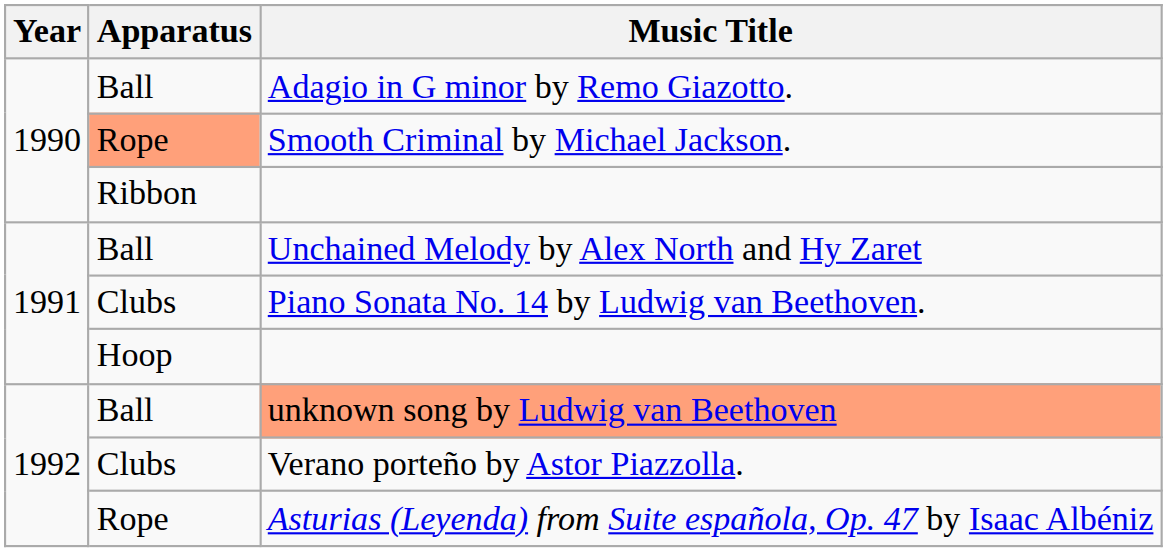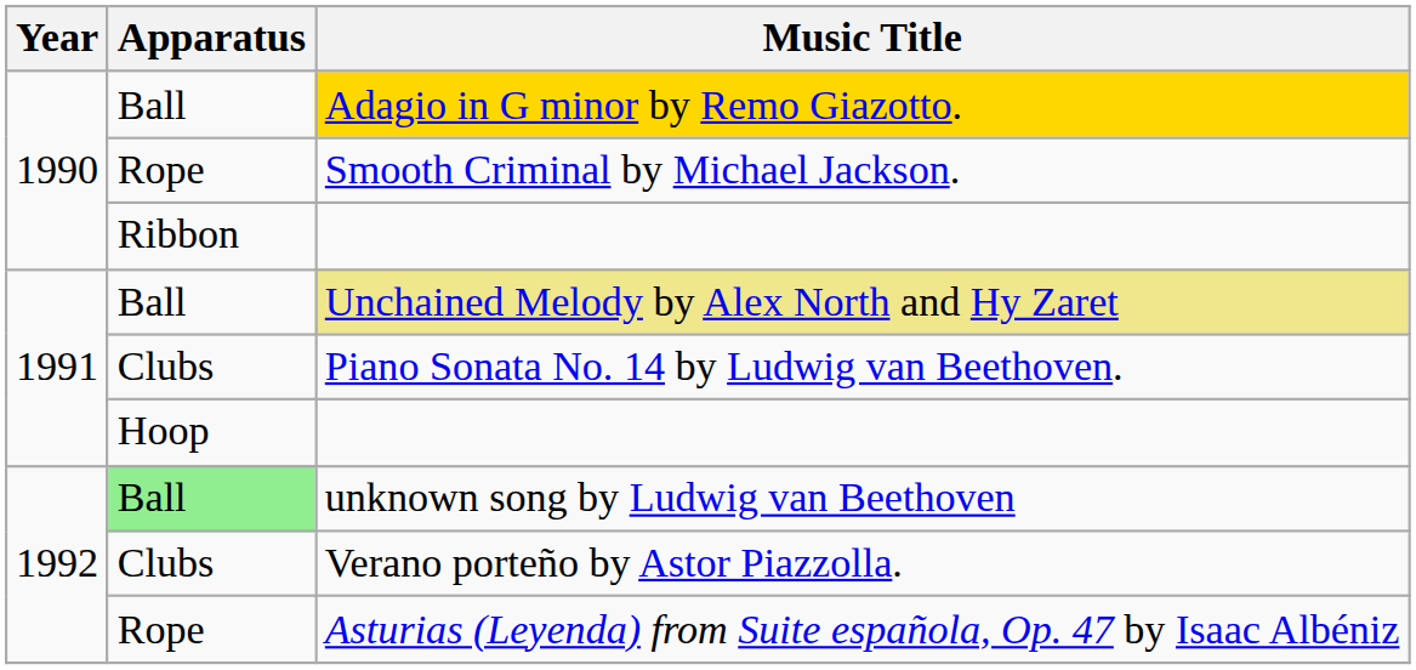Adagio in G minor by Remo Giazotto. | Music Title: no background -> gold background
Smooth Criminal by Michael Jackson. | Apparatus: lightsalmon background -> no background
Unchained Melody by Alex North and Hy Zaret | Music Title: no background -> khaki background
unknown song by Ludwig van Beethoven | Apparatus: no background -> lightgreen background
unknown song by Ludwig van Beethoven | Music Title: lightsalmon background -> no background
